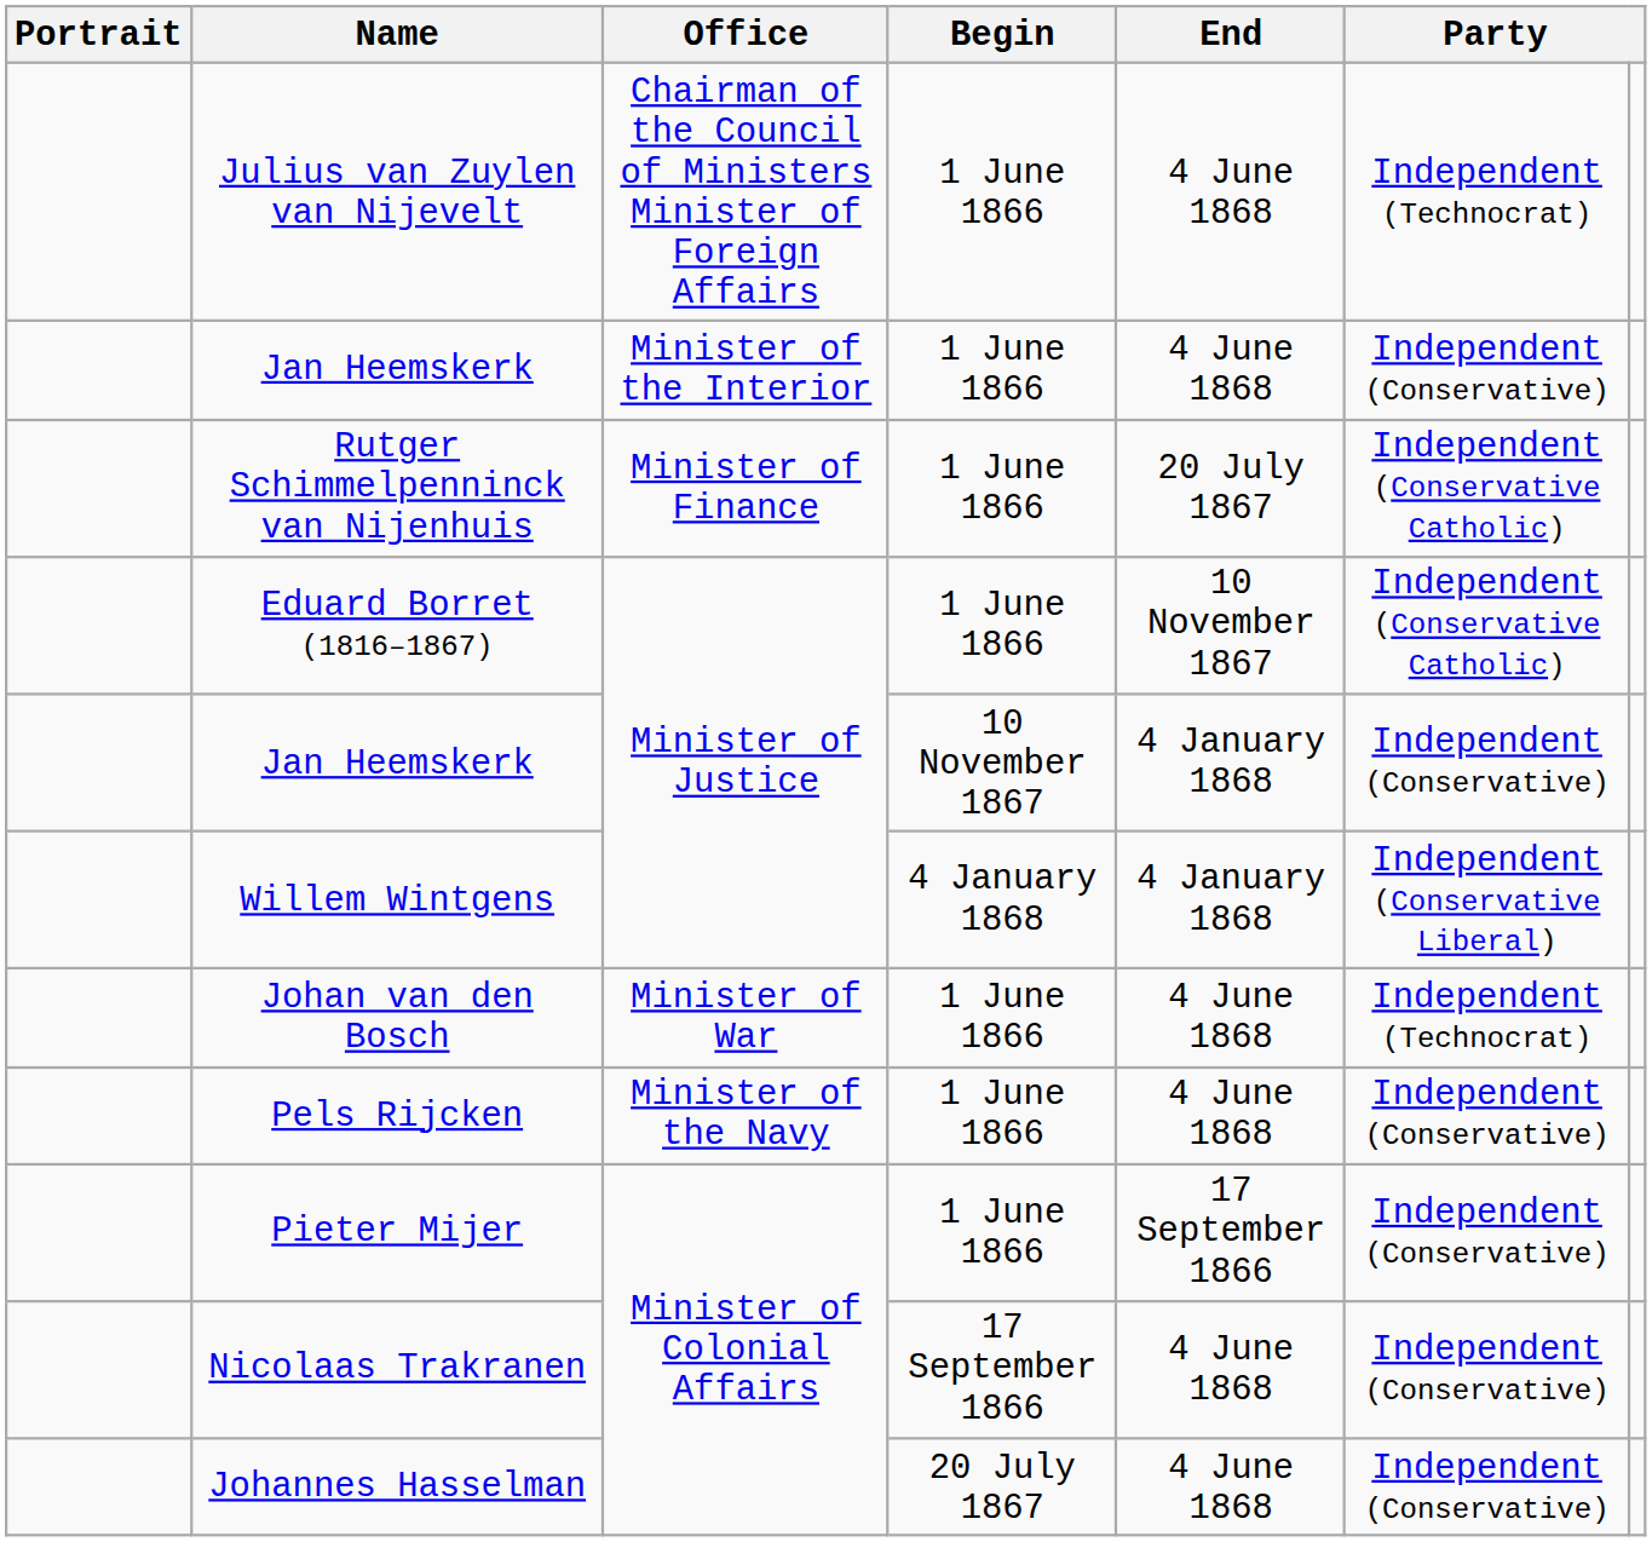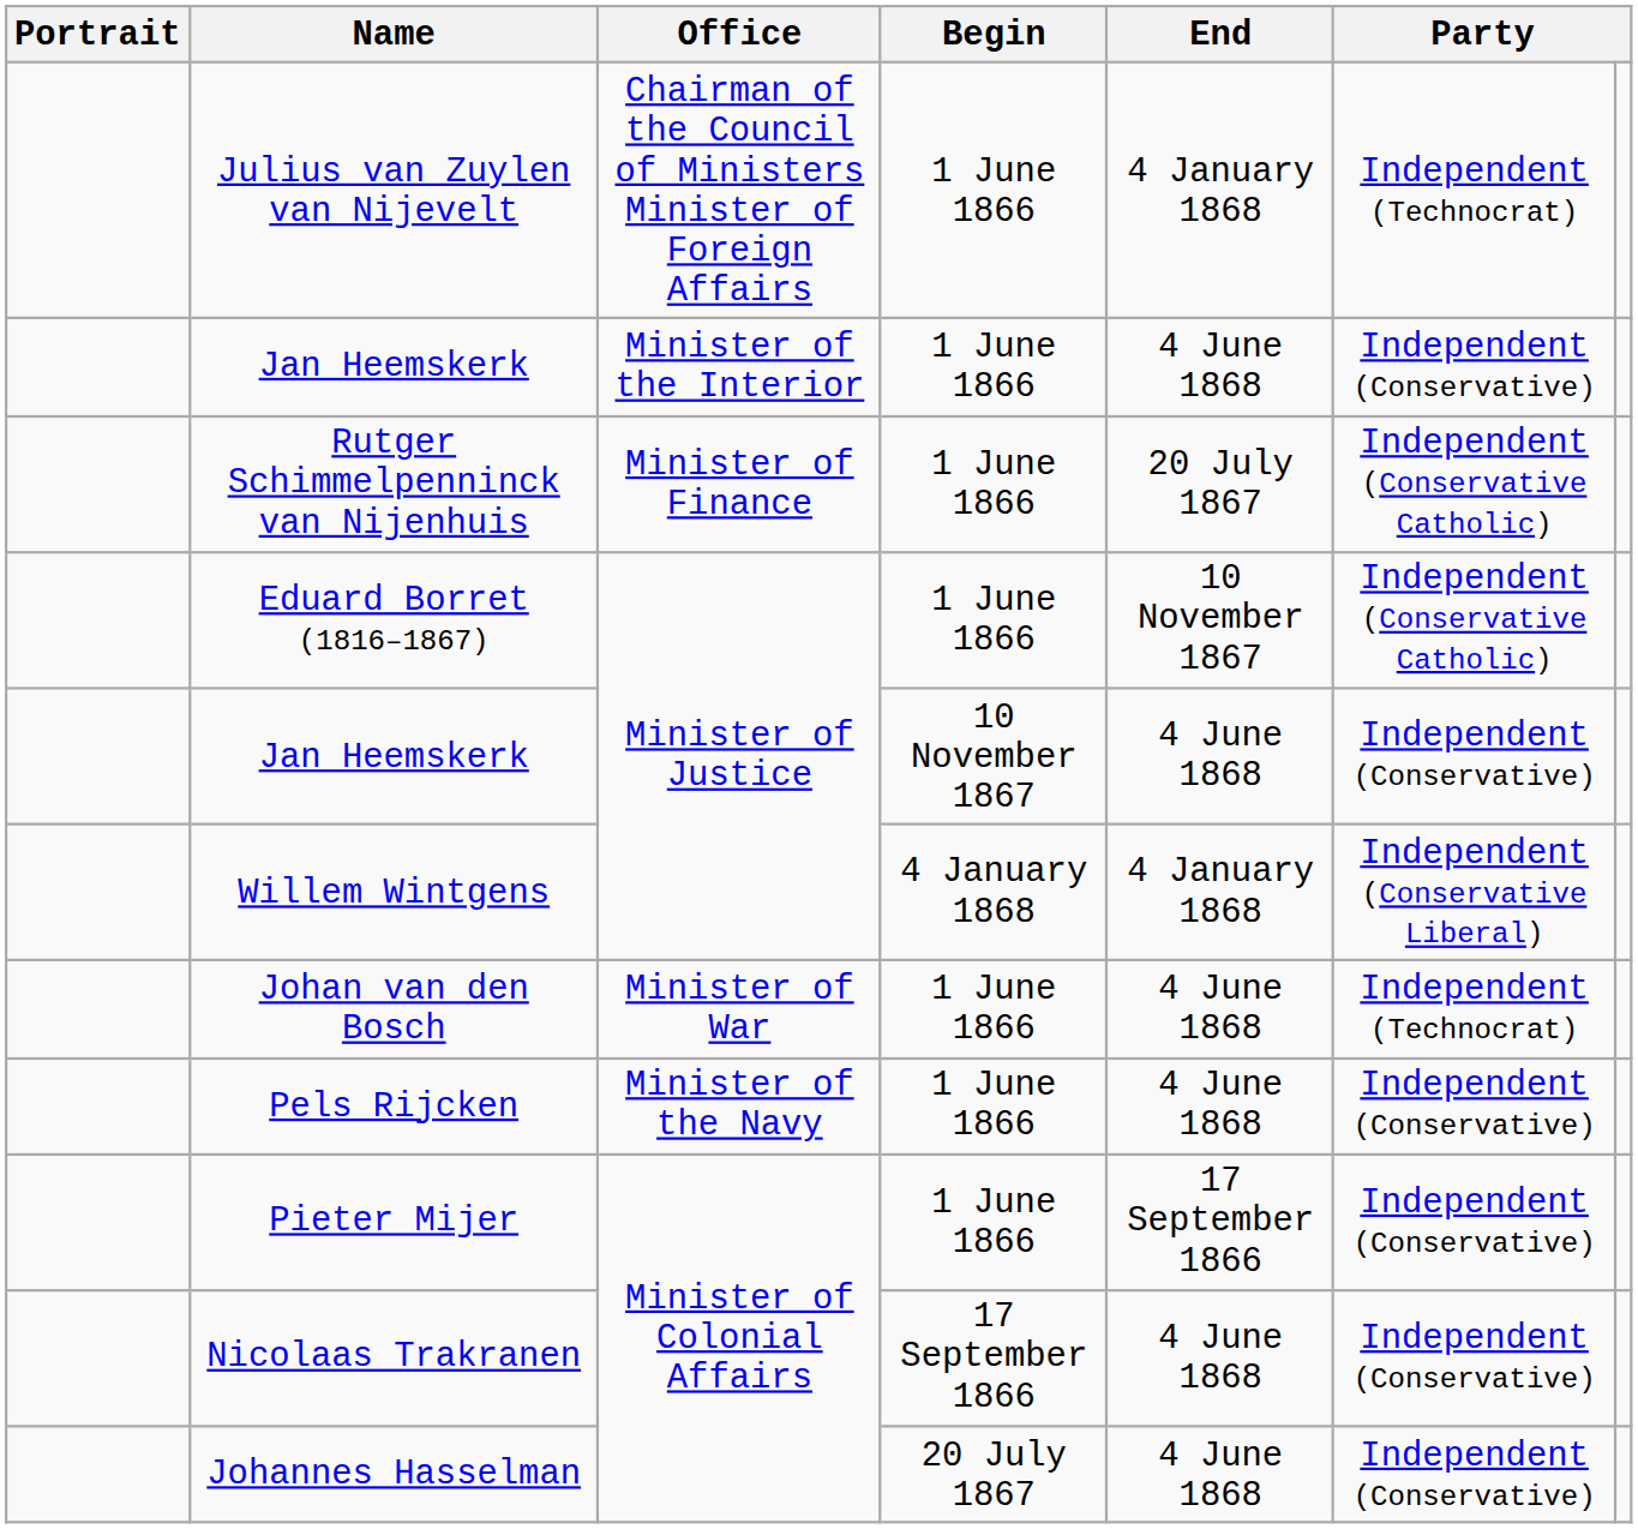Julius van Zuylen van Nijevelt | End: 4 June 1868 -> 4 January 1868
Jan Heemskerk / Minister of Justice | End: 4 January 1868 -> 4 June 1868
